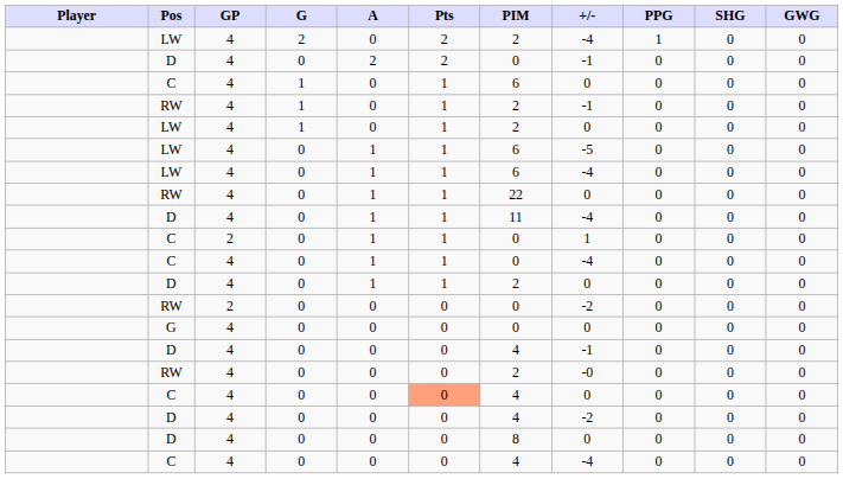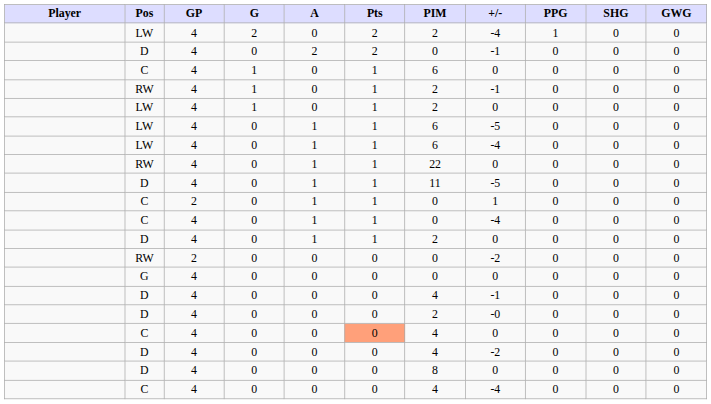row 10 | +/-: -4 -> -5
row 17 | Pos: RW -> D
